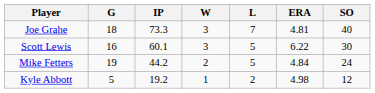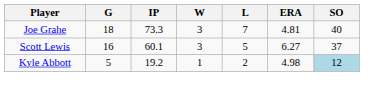Scott Lewis | ERA: 6.22 -> 6.27
Scott Lewis | SO: 30 -> 37
- row: Mike Fetters | 19 | 44.2 | 2 | 5 | 4.84 | 24
Kyle Abbott | SO: no background -> lightblue background
